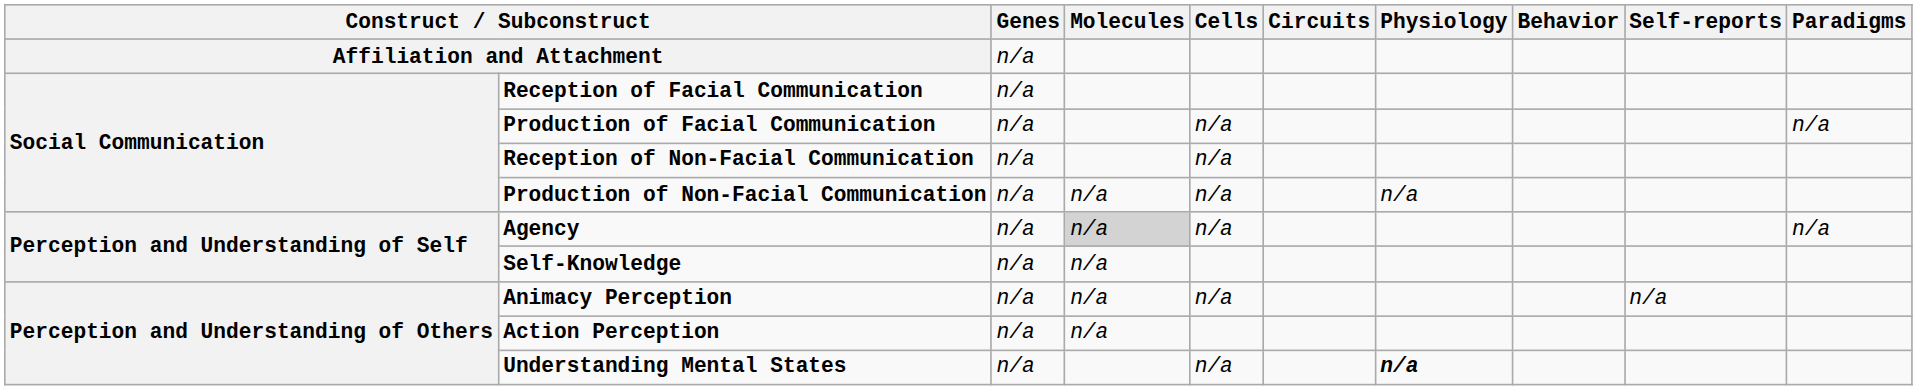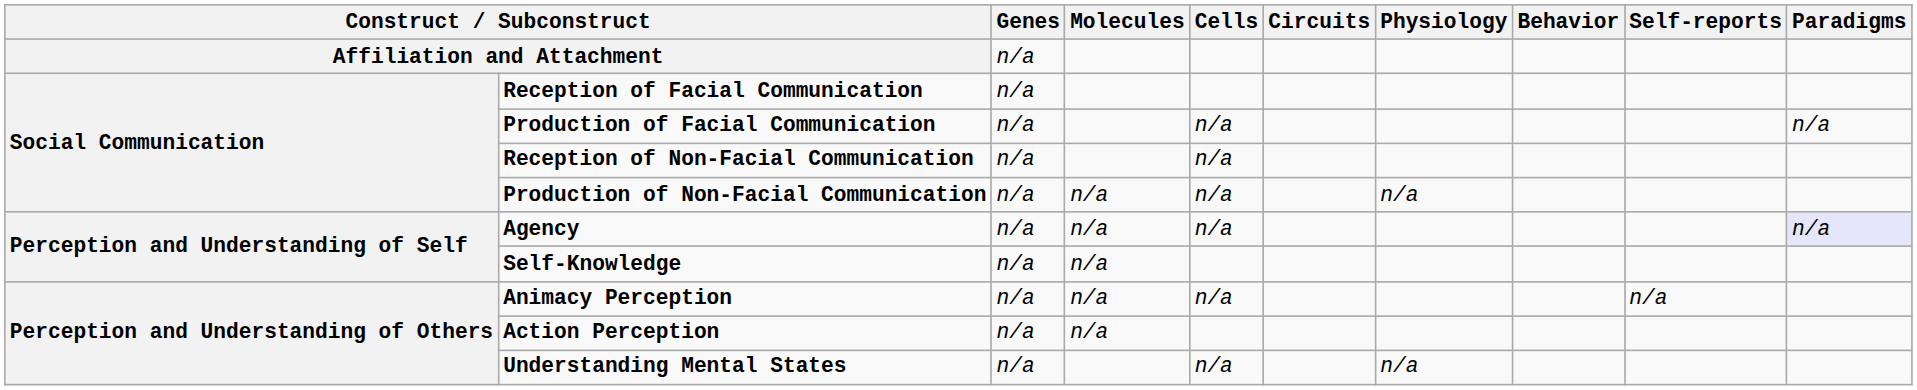Agency | Molecules: lightgrey background -> no background
Agency | Paradigms: no background -> lavender background
Understanding Mental States | Physiology: bold -> normal
